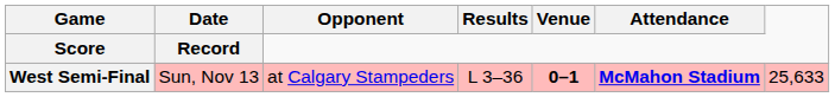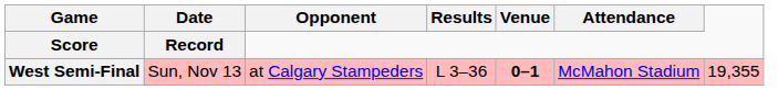West Semi-Final | Attendance: bold -> normal
West Semi-Final | column 7: 25,633 -> 19,355
